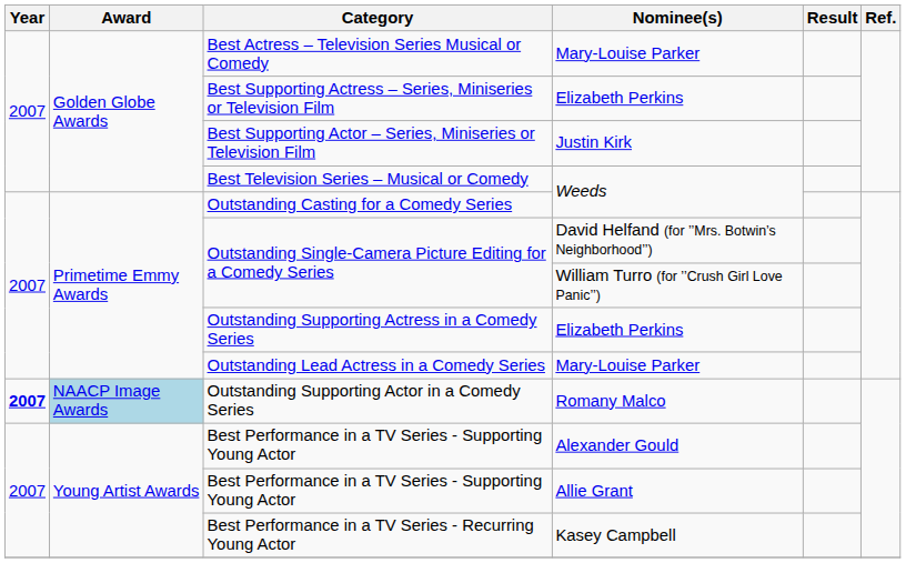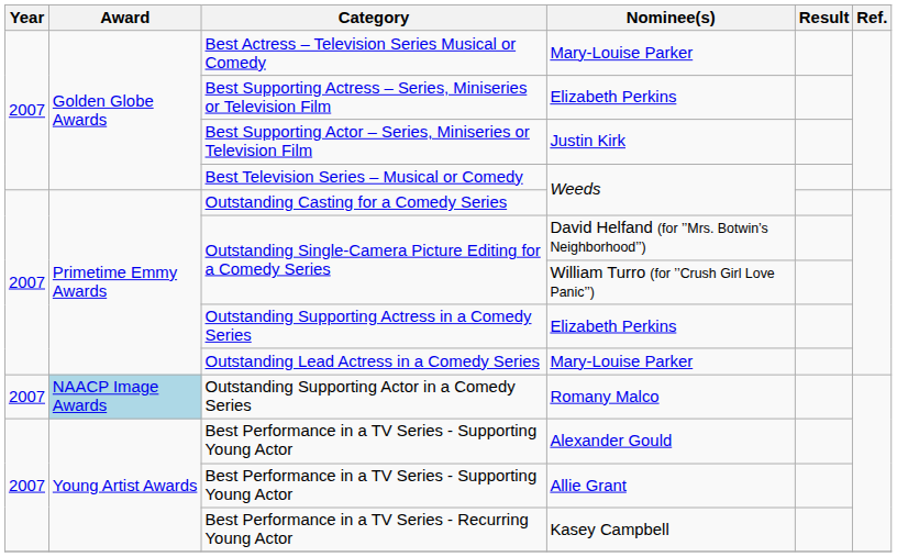Outstanding Supporting Actor in a Comedy Series | Year: bold -> normal
